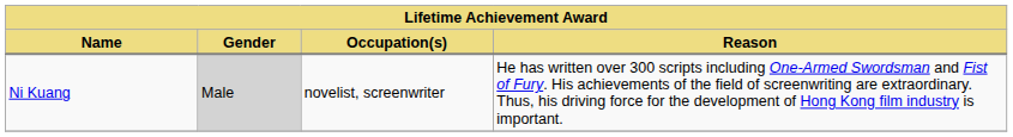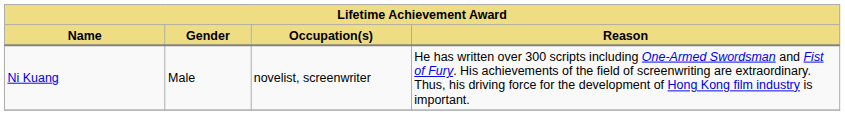Ni Kuang | Gender: lightgrey background -> no background
